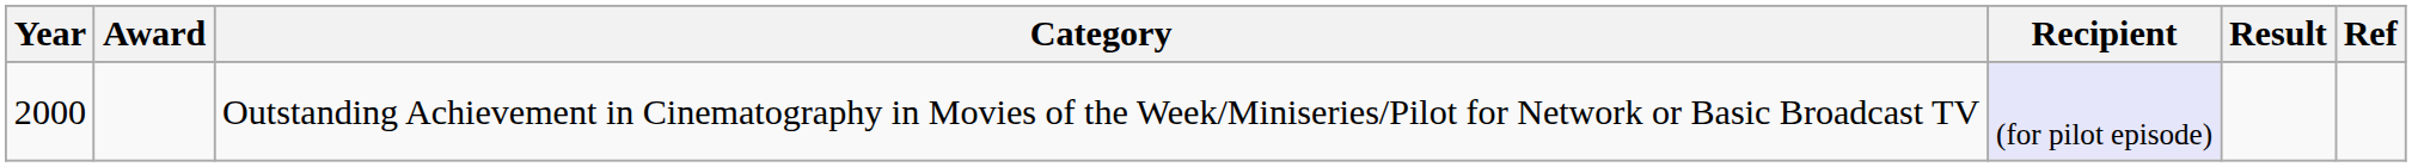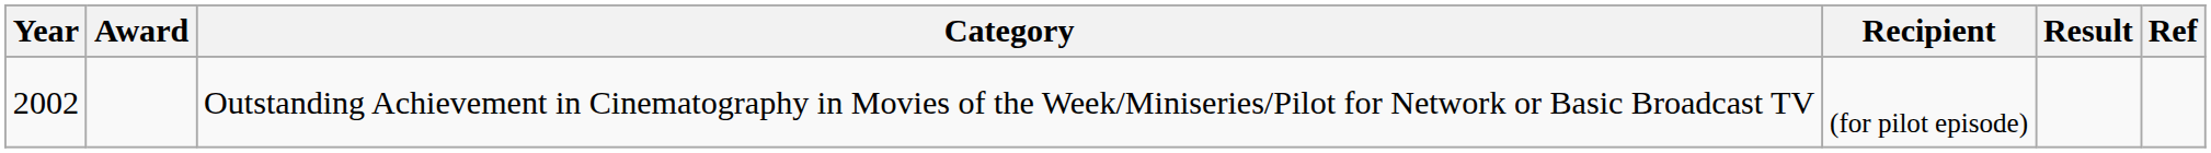row 2 | Year: 2000 -> 2002
row 2 | Recipient: lavender background -> no background
